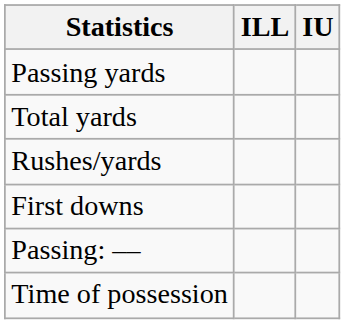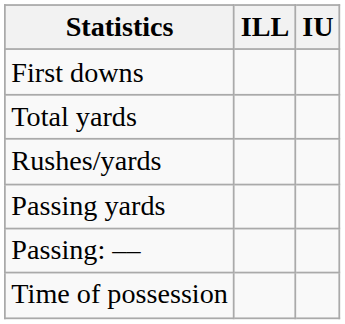rows swapped: First downs <-> Passing yards
